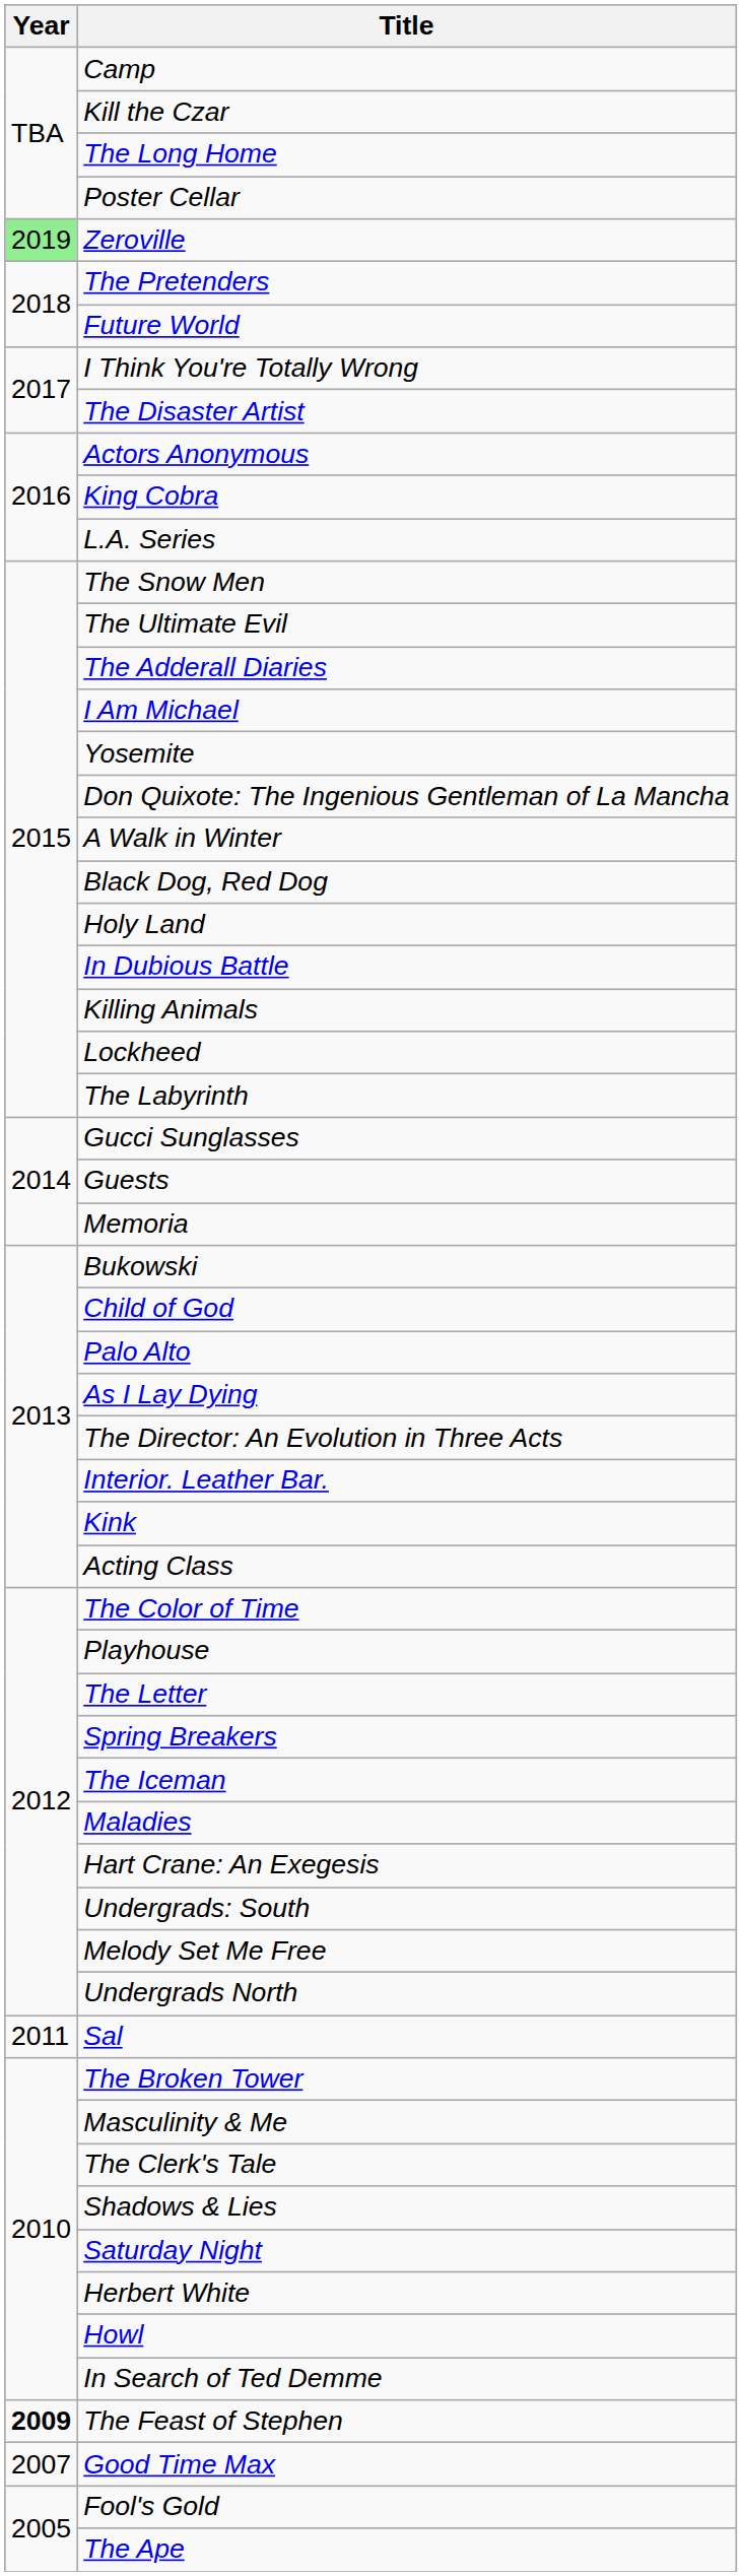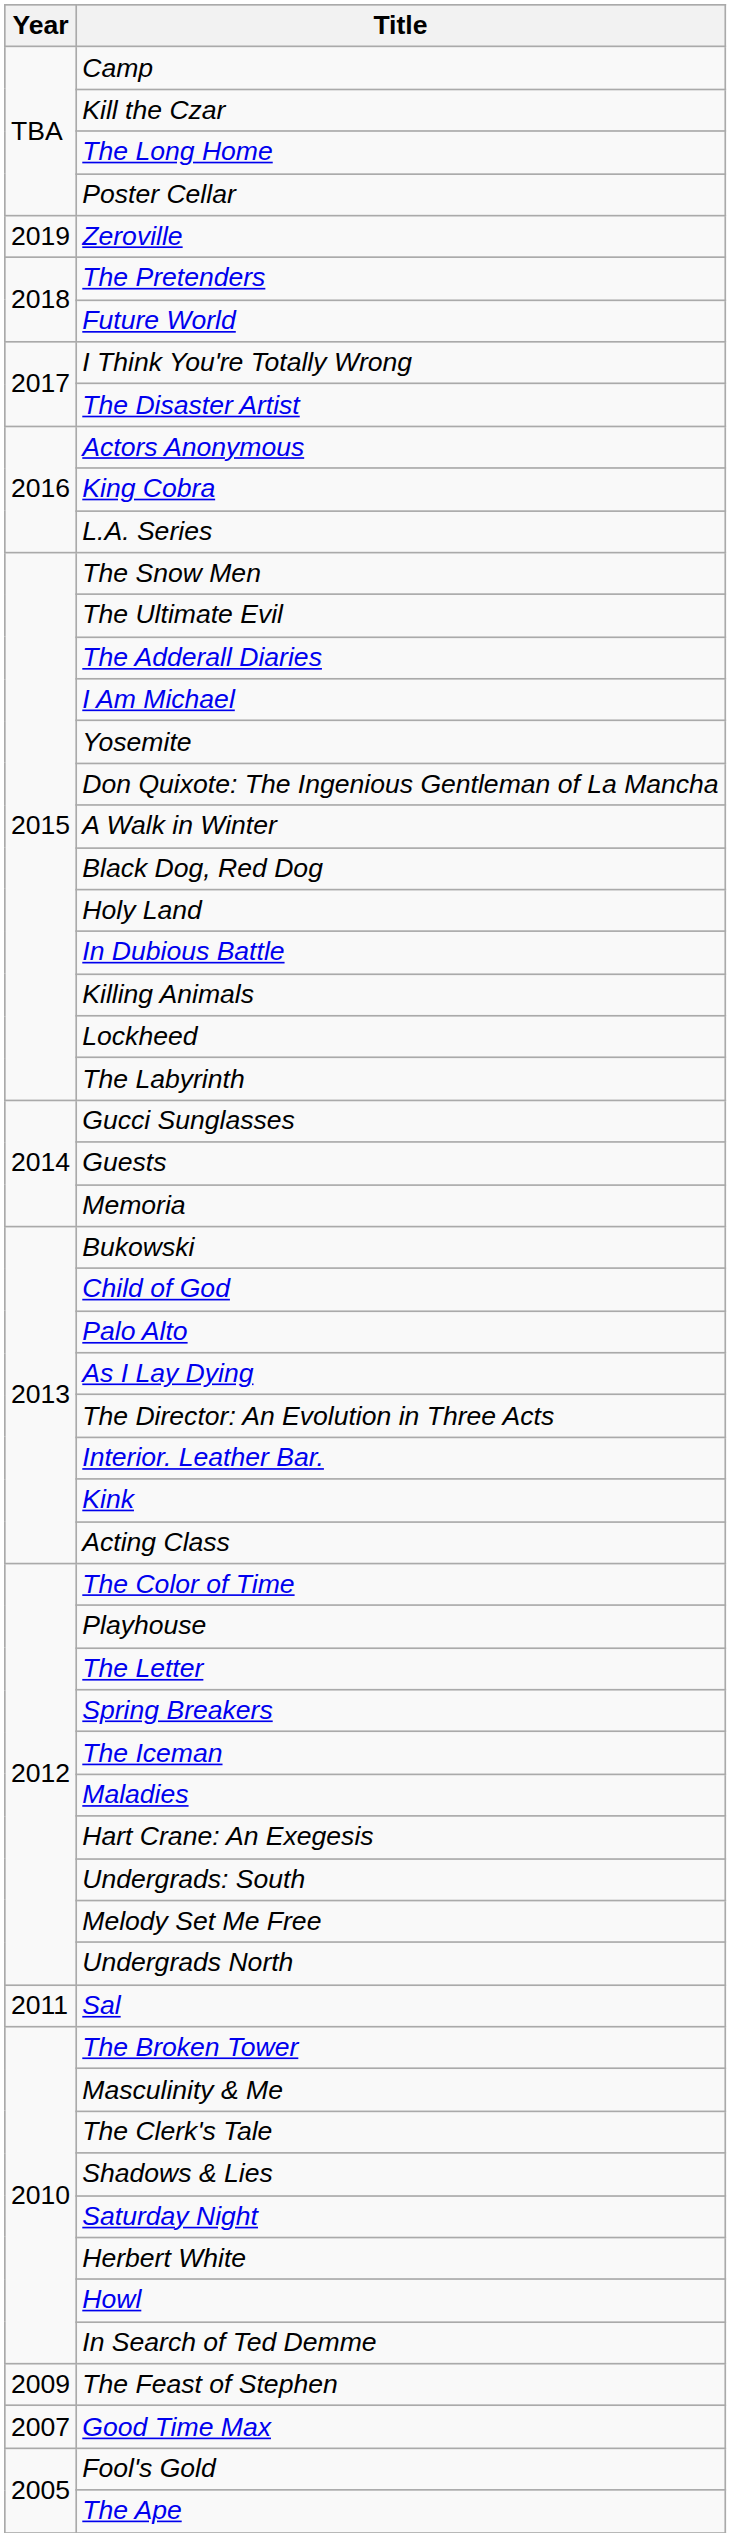Zeroville | Year: lightgreen background -> no background
The Feast of Stephen | Year: bold -> normal
